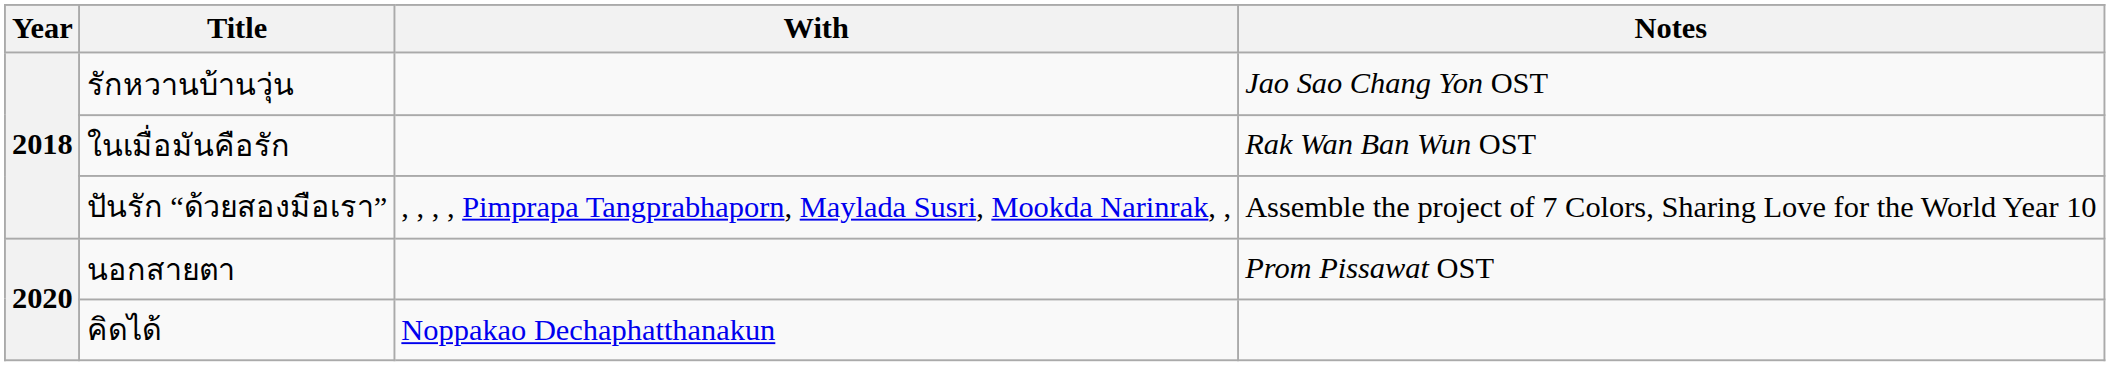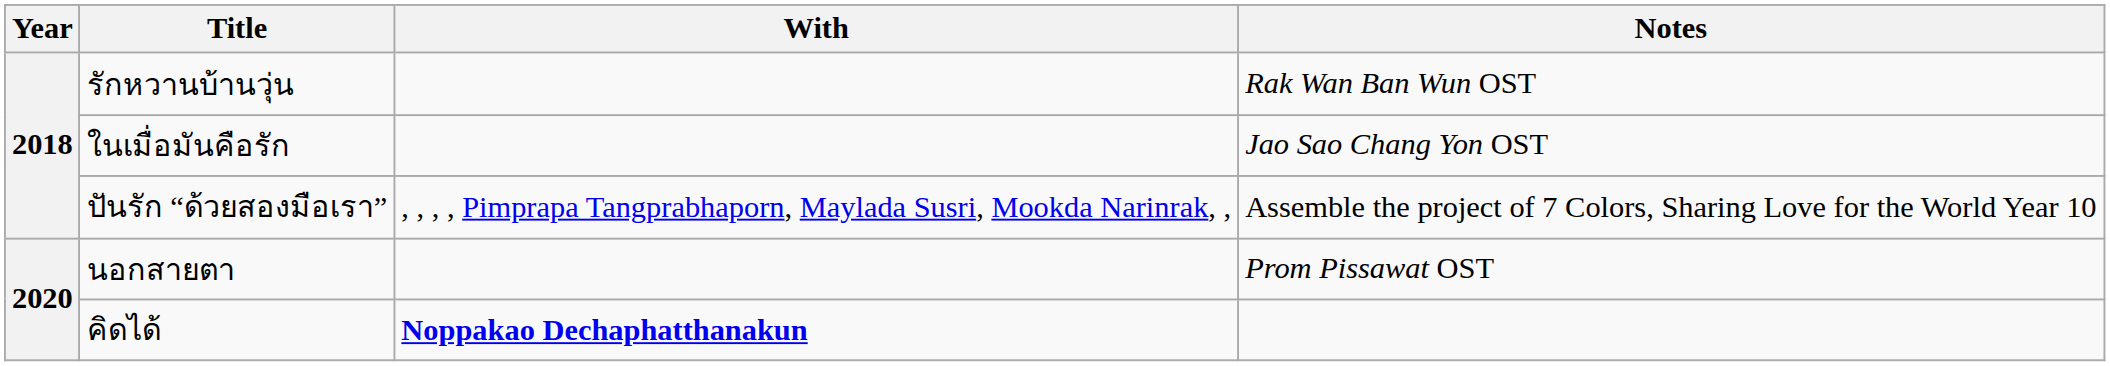รักหวานบ้านวุ่น | Notes: Jao Sao Chang Yon OST -> Rak Wan Ban Wun OST
ในเมื่อมันคือรัก | Notes: Rak Wan Ban Wun OST -> Jao Sao Chang Yon OST
คิดได้ | With: normal -> bold
